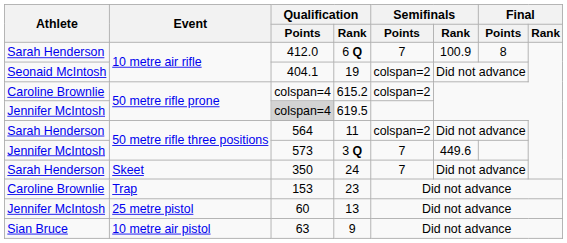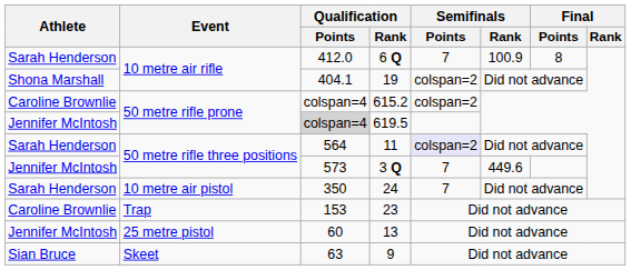19 | Athlete: Seonaid McIntosh -> Shona Marshall
11 | Semifinals / Points: no background -> lavender background
24 | Event: Skeet -> 10 metre air pistol
9 | Event: 10 metre air pistol -> Skeet
